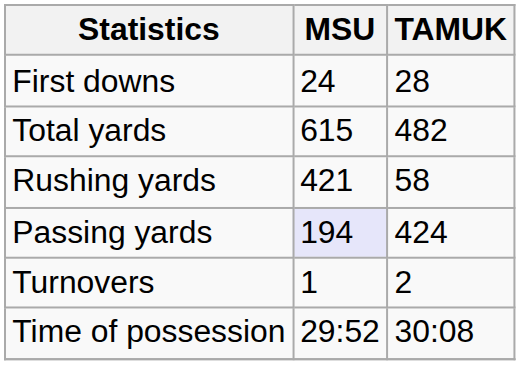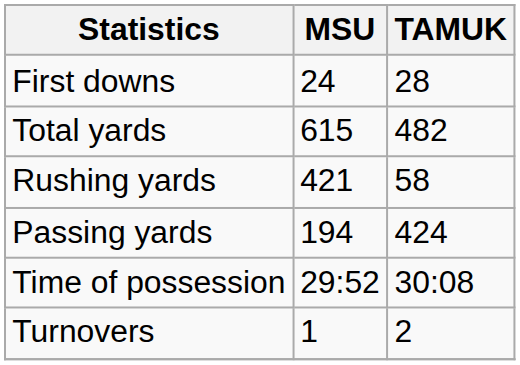Passing yards | MSU: lavender background -> no background
rows swapped: Turnovers <-> Time of possession
